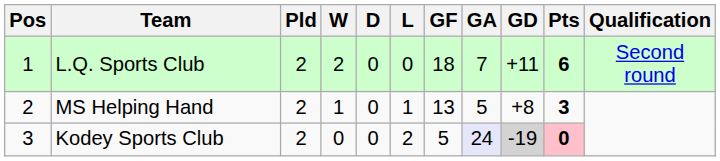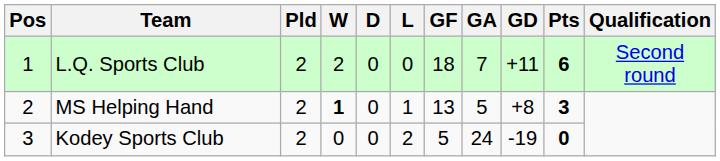MS Helping Hand | W: normal -> bold
Kodey Sports Club | GA: lavender background -> no background
Kodey Sports Club | GD: lightgrey background -> no background
Kodey Sports Club | Pts: pink background -> no background
